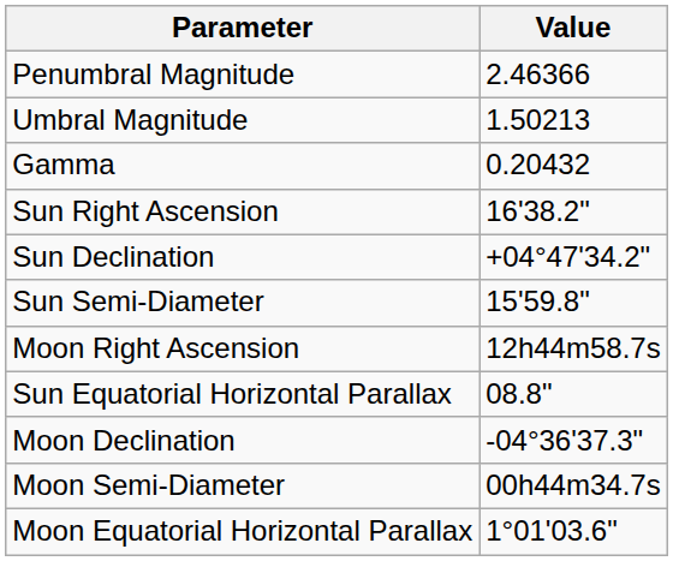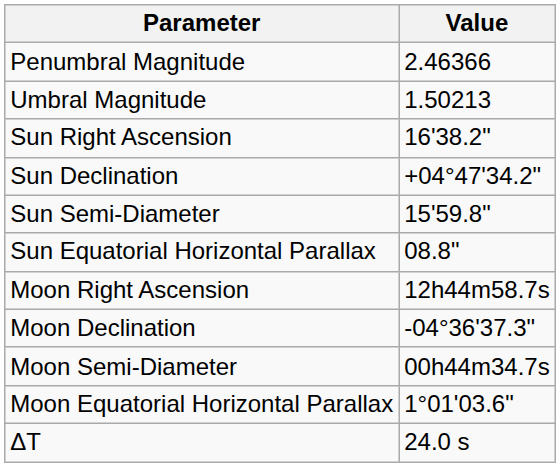- row: Gamma | 0.20432
rows swapped: Sun Equatorial Horizontal Parallax <-> Moon Right Ascension
+ row: ΔT | 24.0 s
